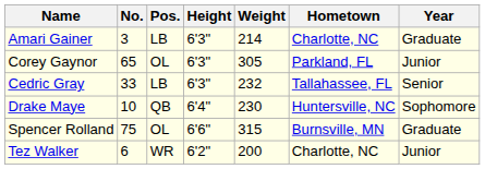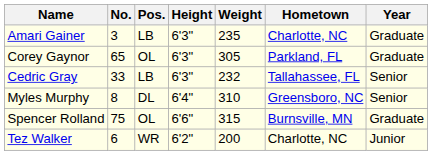Amari Gainer | Weight: 214 -> 235
Corey Gaynor | Year: Junior -> Graduate
- row: Drake Maye | 10 | QB | 6'4" | 230 | Huntersville, NC | Sophomore
+ row: Myles Murphy | 8 | DL | 6'4" | 310 | Greensboro, NC | Senior
